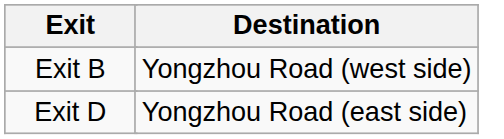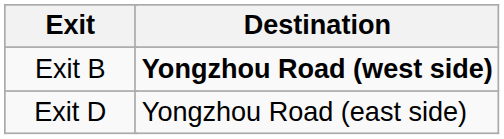Exit B | Destination: normal -> bold
